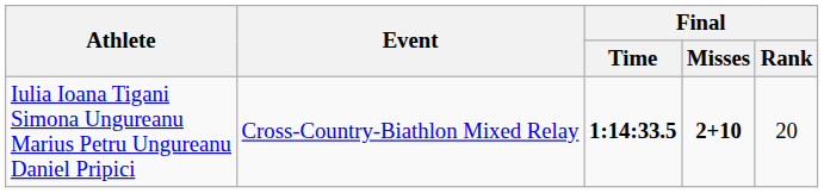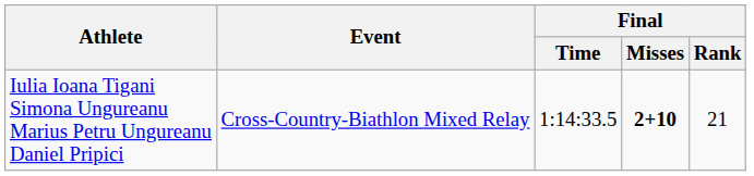row 3 | Final / Time: bold -> normal
row 3 | Final / Rank: 20 -> 21
